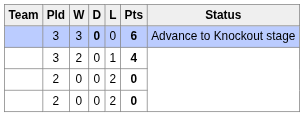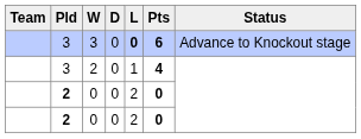row 2 | D: bold -> normal
row 2 | L: normal -> bold
row 4 | Pld: normal -> bold
row 5 | Pld: normal -> bold
